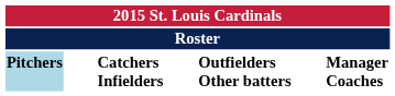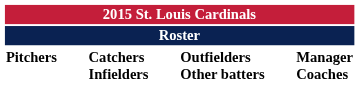Pitchers | column 1: lightblue background -> no background
